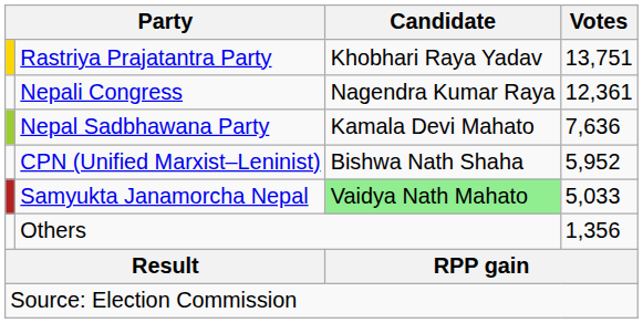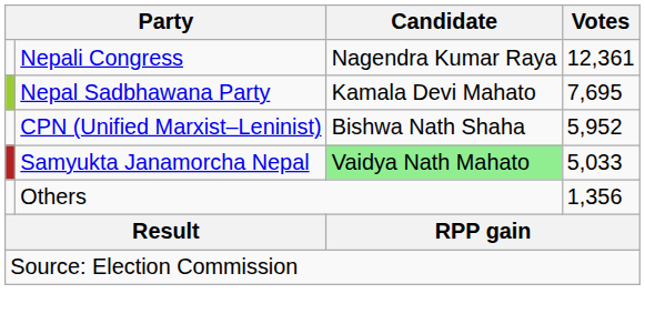- row: Rastriya Prajatantra Party | Khobhari Raya Yadav | 13,751
Nepal Sadbhawana Party | Votes: 7,636 -> 7,695
